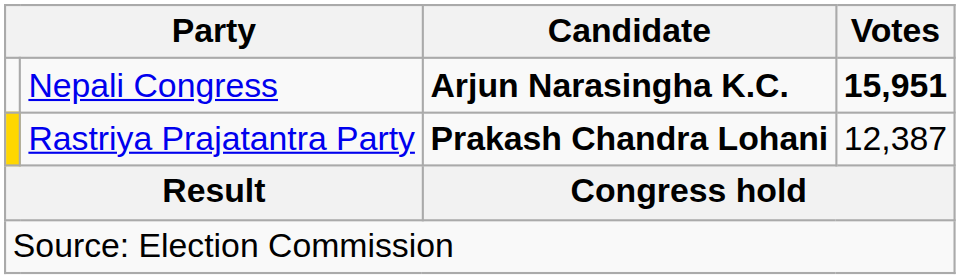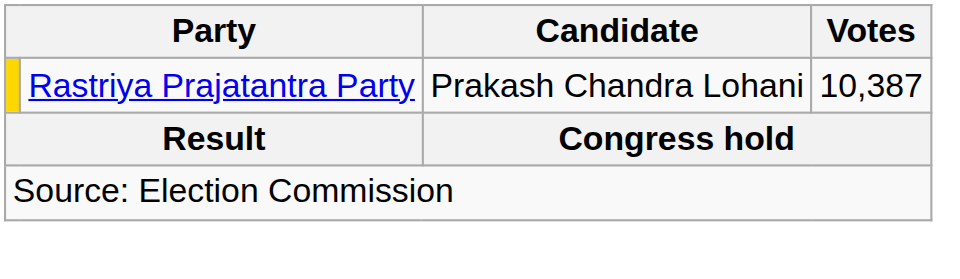- row: Nepali Congress | Arjun Narasingha K.C. | 15,951
Rastriya Prajatantra Party | Candidate: bold -> normal
Rastriya Prajatantra Party | Votes: 12,387 -> 10,387
